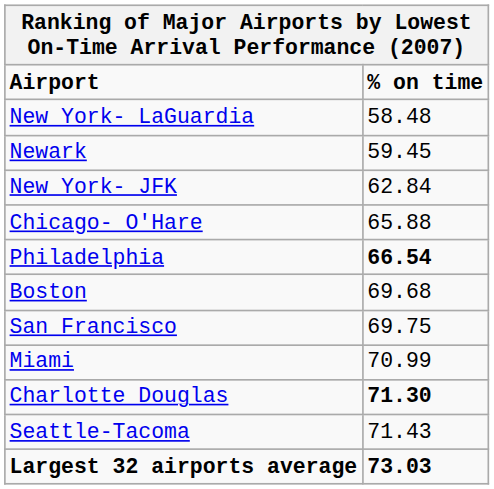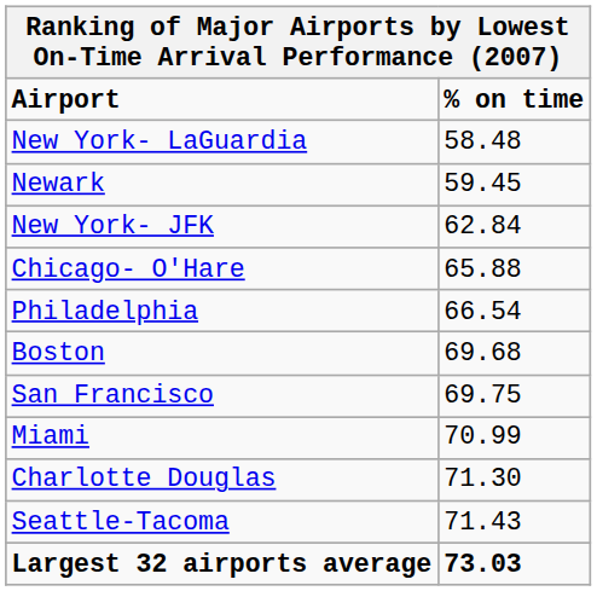Philadelphia | % on time: bold -> normal
Charlotte Douglas | % on time: bold -> normal
